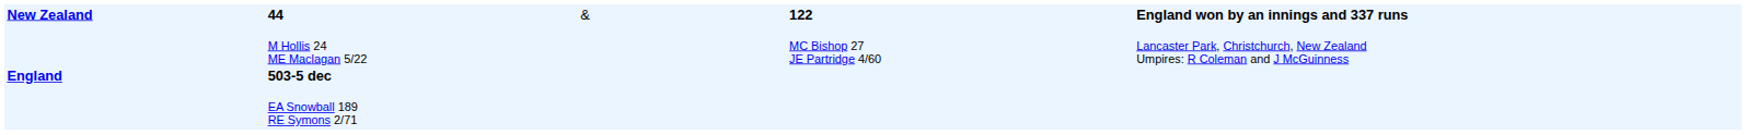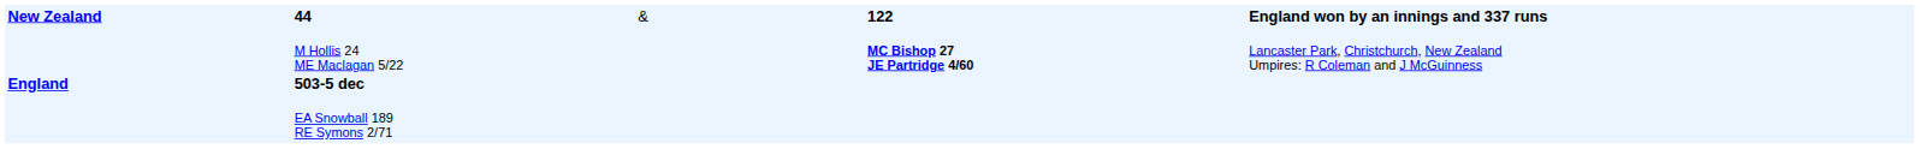M Hollis 24 ME Maclagan 5/22 | column 4: normal -> bold
